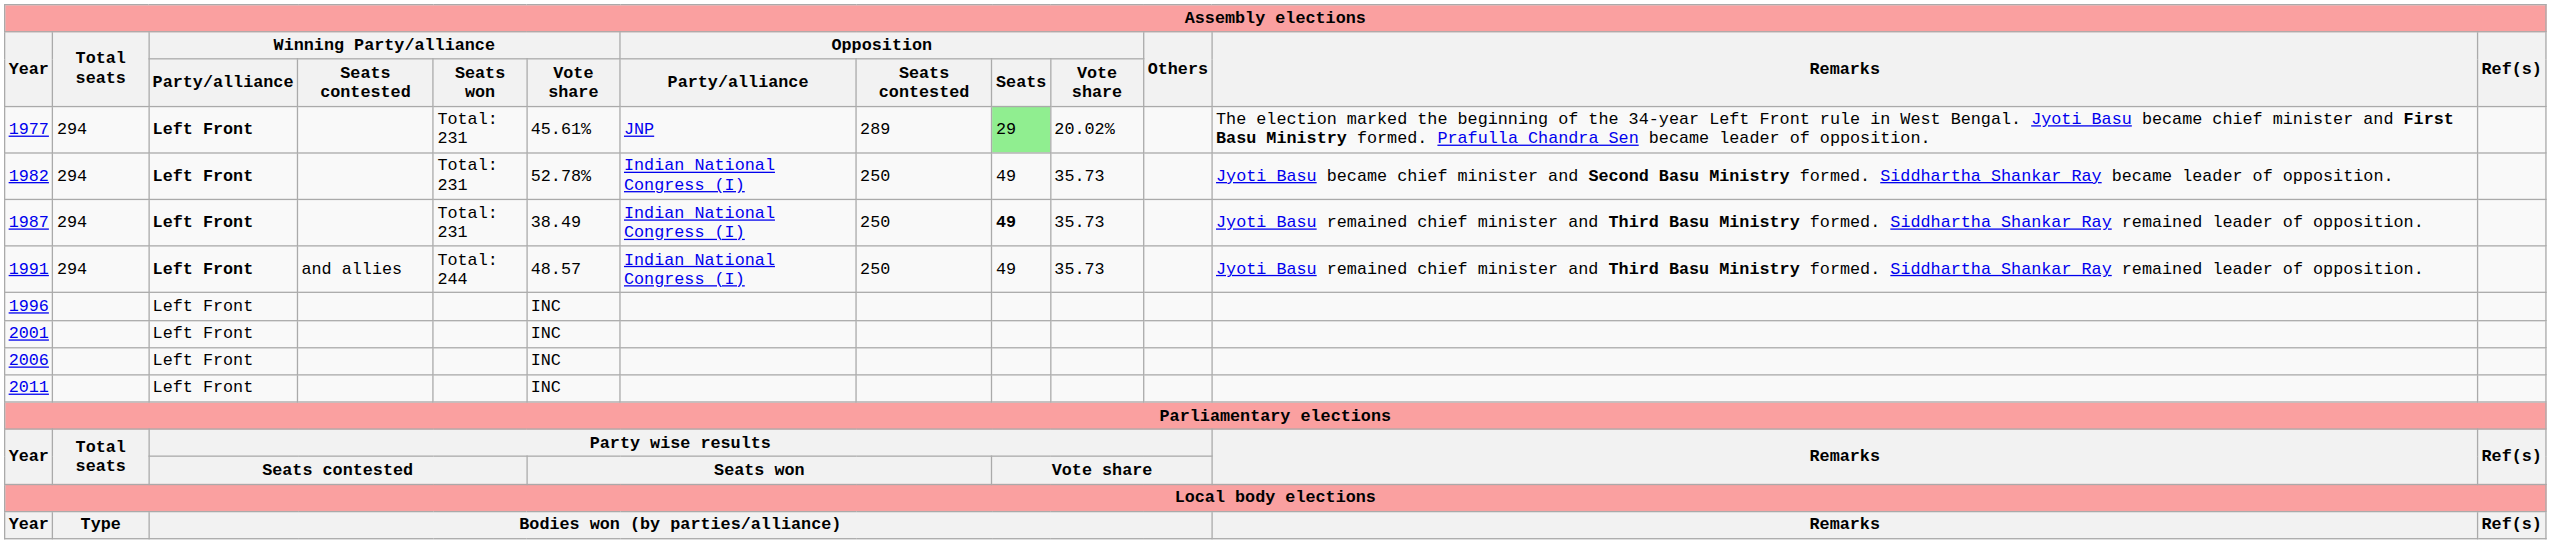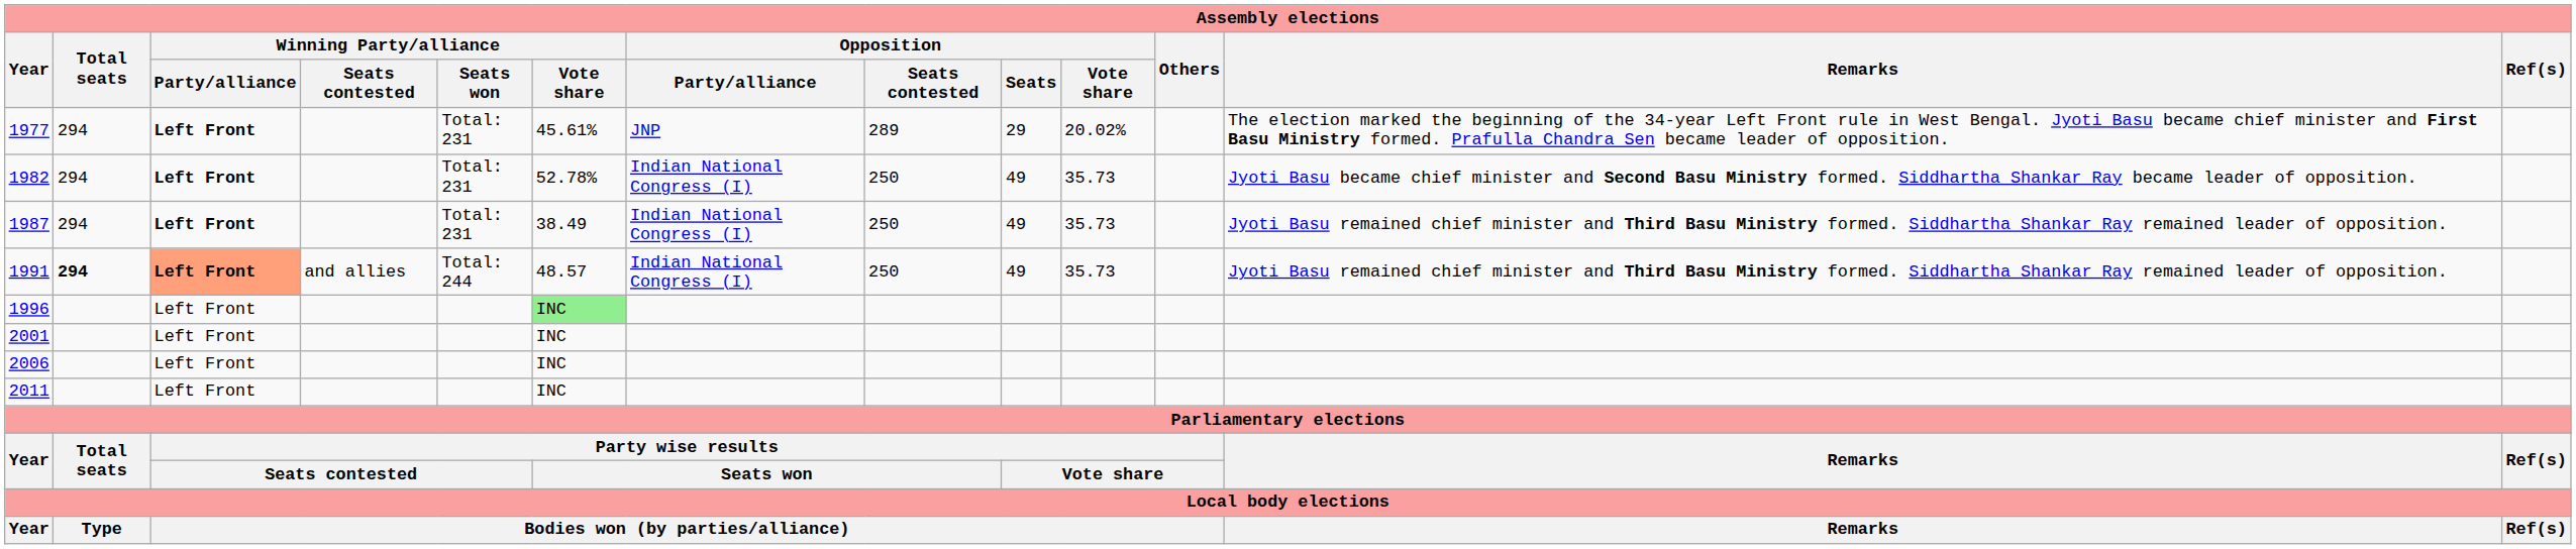1977 | Opposition / Seats: lightgreen background -> no background
1987 | Opposition / Seats: bold -> normal
1991 | Total seats: normal -> bold
1991 | Winning Party/alliance / Party/alliance: no background -> lightsalmon background
1996 | Winning Party/alliance / Vote share: no background -> lightgreen background
